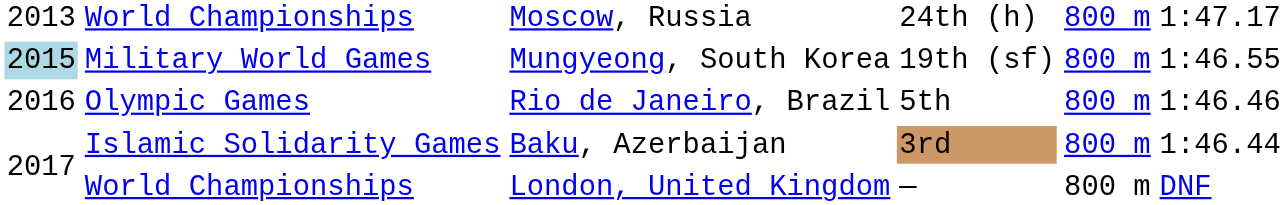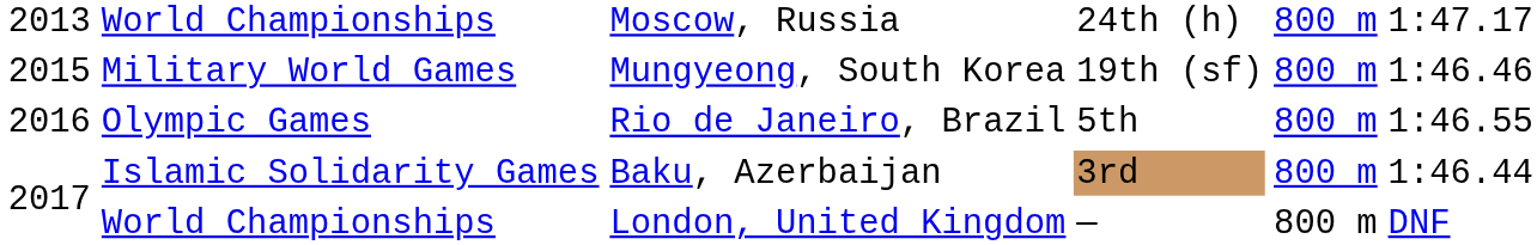Military World Games | column 1: lightblue background -> no background
Military World Games | column 6: 1:46.55 -> 1:46.46
Olympic Games | column 6: 1:46.46 -> 1:46.55
